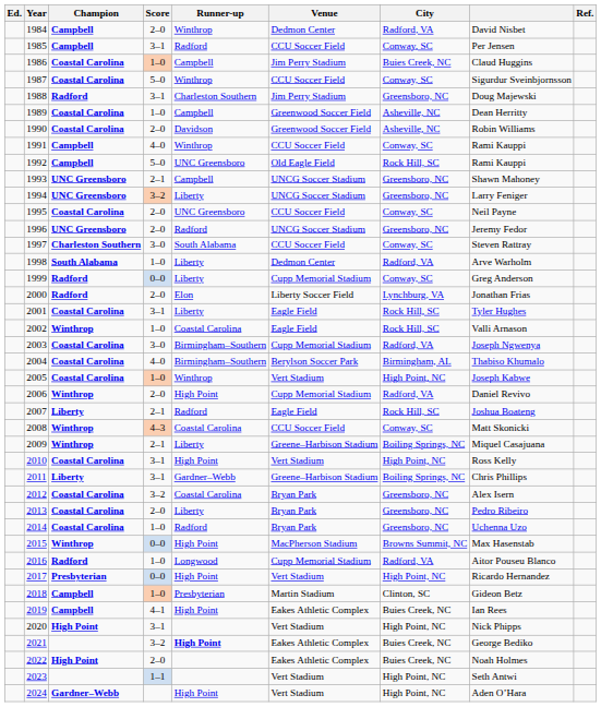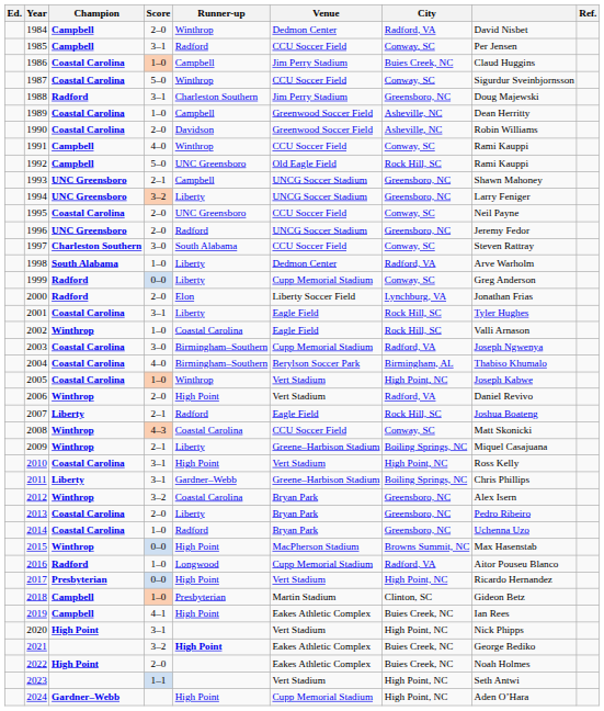2006 | Venue: Cupp Memorial Stadium -> Vert Stadium
2012 | Champion: Coastal Carolina -> Winthrop
2024 | Venue: Vert Stadium -> Cupp Memorial Stadium
